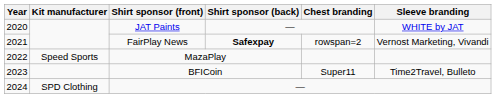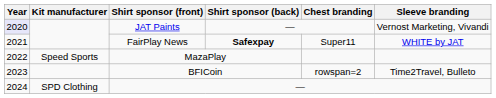JAT Paints | Year: no background -> lavender background
JAT Paints | Sleeve branding: WHITE by JAT -> Vernost Marketing, Vivandi
FairPlay News | Chest branding: rowspan=2 -> Super11
FairPlay News | Sleeve branding: Vernost Marketing, Vivandi -> WHITE by JAT
BFICoin | Chest branding: Super11 -> rowspan=2
